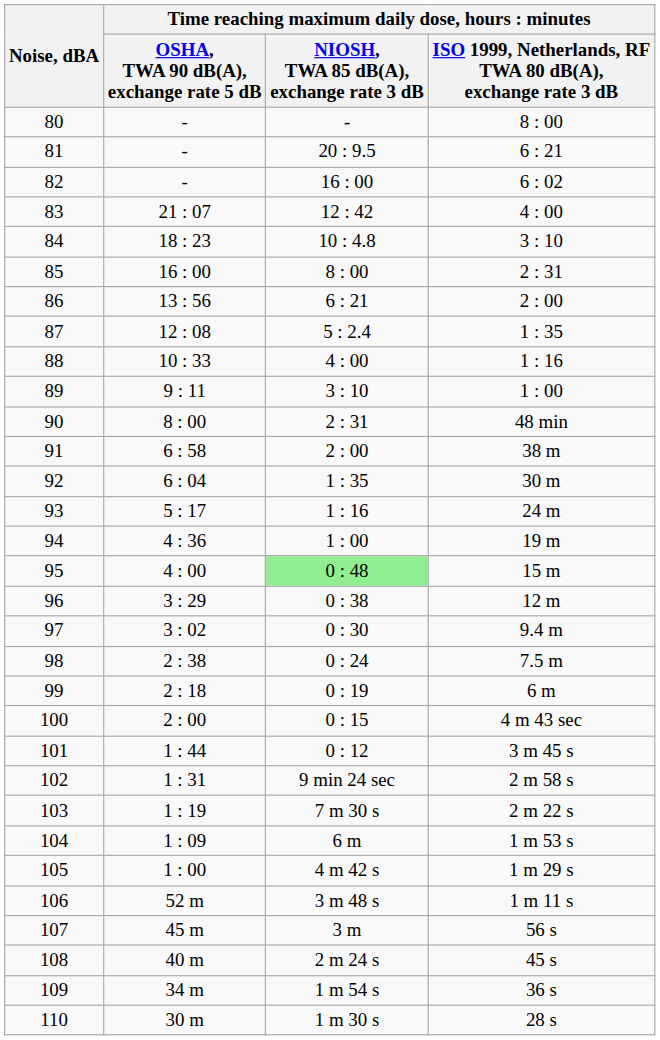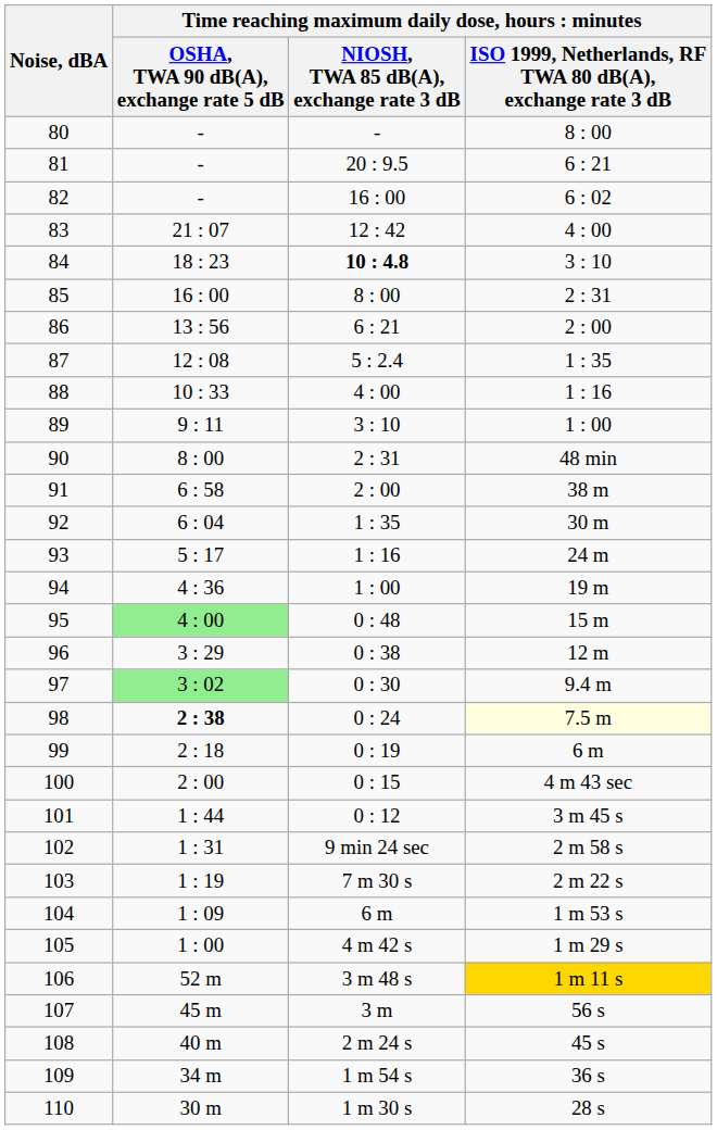84 | column 3: normal -> bold
95 | column 2: no background -> lightgreen background
95 | column 3: lightgreen background -> no background
97 | column 2: no background -> lightgreen background
98 | column 2: normal -> bold
98 | column 4: no background -> lightyellow background
106 | column 4: no background -> gold background
